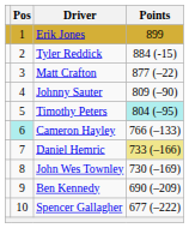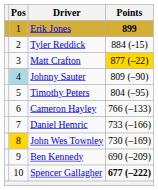Erik Jones | Points: normal -> bold
Matt Crafton | Points: no background -> gold background
Johnny Sauter | Pos: no background -> lightblue background
Timothy Peters | Points: paleturquoise background -> no background
Cameron Hayley | Pos: paleturquoise background -> no background
Daniel Hemric | Points: khaki background -> no background
John Wes Townley | Pos: no background -> gold background
Spencer Gallagher | Points: normal -> bold
